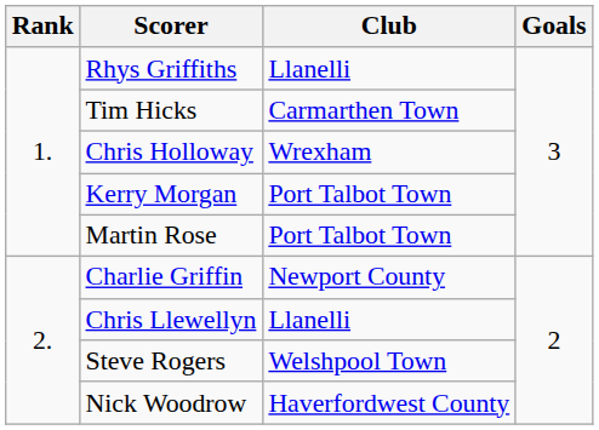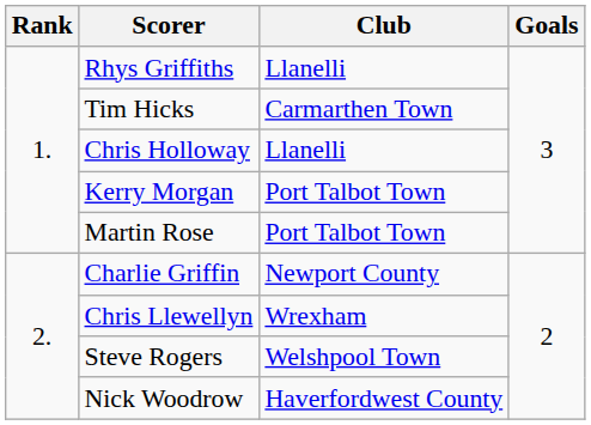Chris Holloway | Club: Wrexham -> Llanelli
Chris Llewellyn | Club: Llanelli -> Wrexham
